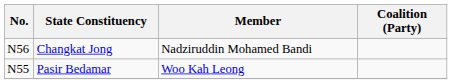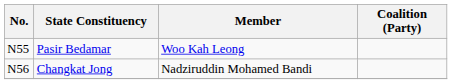rows swapped: Pasir Bedamar <-> Changkat Jong
